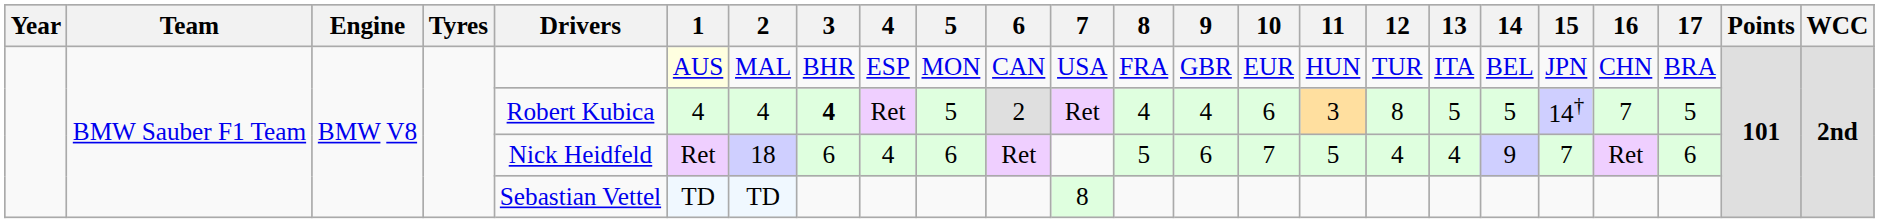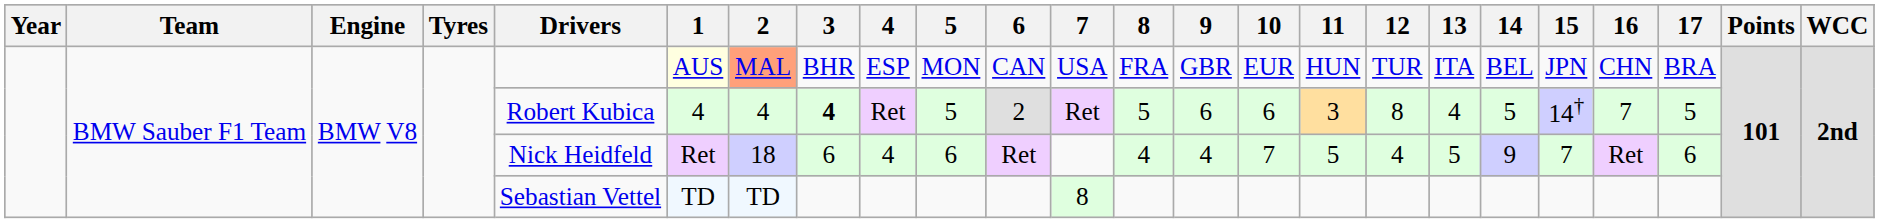row 2 | 2: no background -> lightsalmon background
row 3 | 8: 4 -> 5
row 3 | 9: 4 -> 6
row 3 | 13: 5 -> 4
row 4 | 8: 5 -> 4
row 4 | 9: 6 -> 4
row 4 | 13: 4 -> 5
